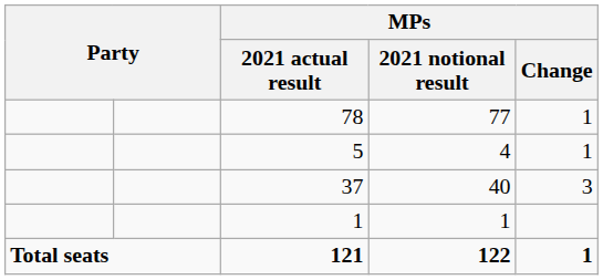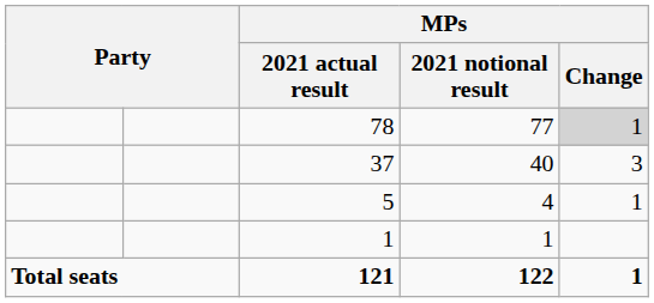78 | MPs / Change: no background -> lightgrey background
rows swapped: 37 <-> 5
